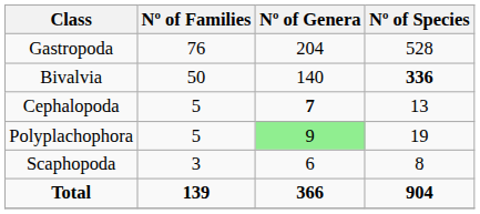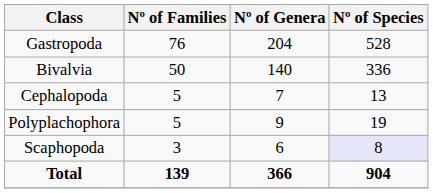Bivalvia | Nº of Species: bold -> normal
Cephalopoda | Nº of Genera: bold -> normal
Polyplachophora | Nº of Genera: lightgreen background -> no background
Scaphopoda | Nº of Species: no background -> lavender background
